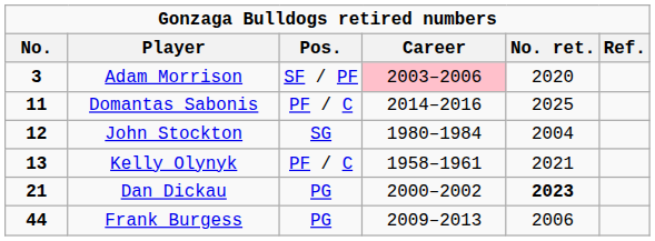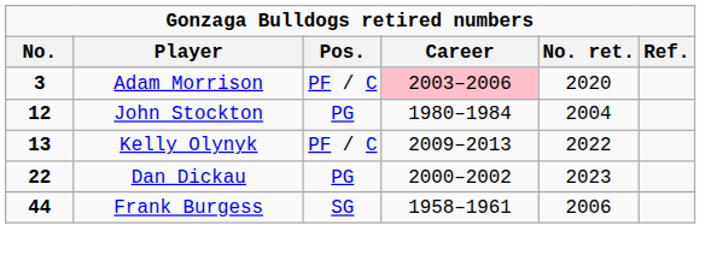Adam Morrison | Pos.: SF / PF -> PF / C
- row: 11 | Domantas Sabonis | PF / C | 2014–2016 | 2025
John Stockton | Pos.: SG -> PG
Kelly Olynyk | Career: 1958–1961 -> 2009–2013
Kelly Olynyk | No. ret.: 2021 -> 2022
Dan Dickau | No.: 21 -> 22
Dan Dickau | No. ret.: bold -> normal
Frank Burgess | Pos.: PG -> SG
Frank Burgess | Career: 2009–2013 -> 1958–1961
